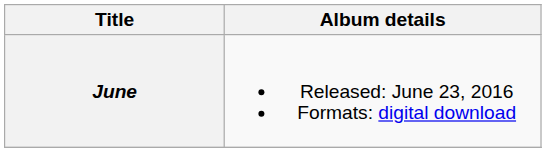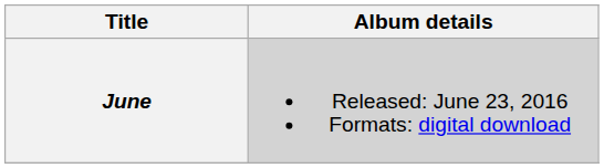June | Album details: no background -> lightgrey background
